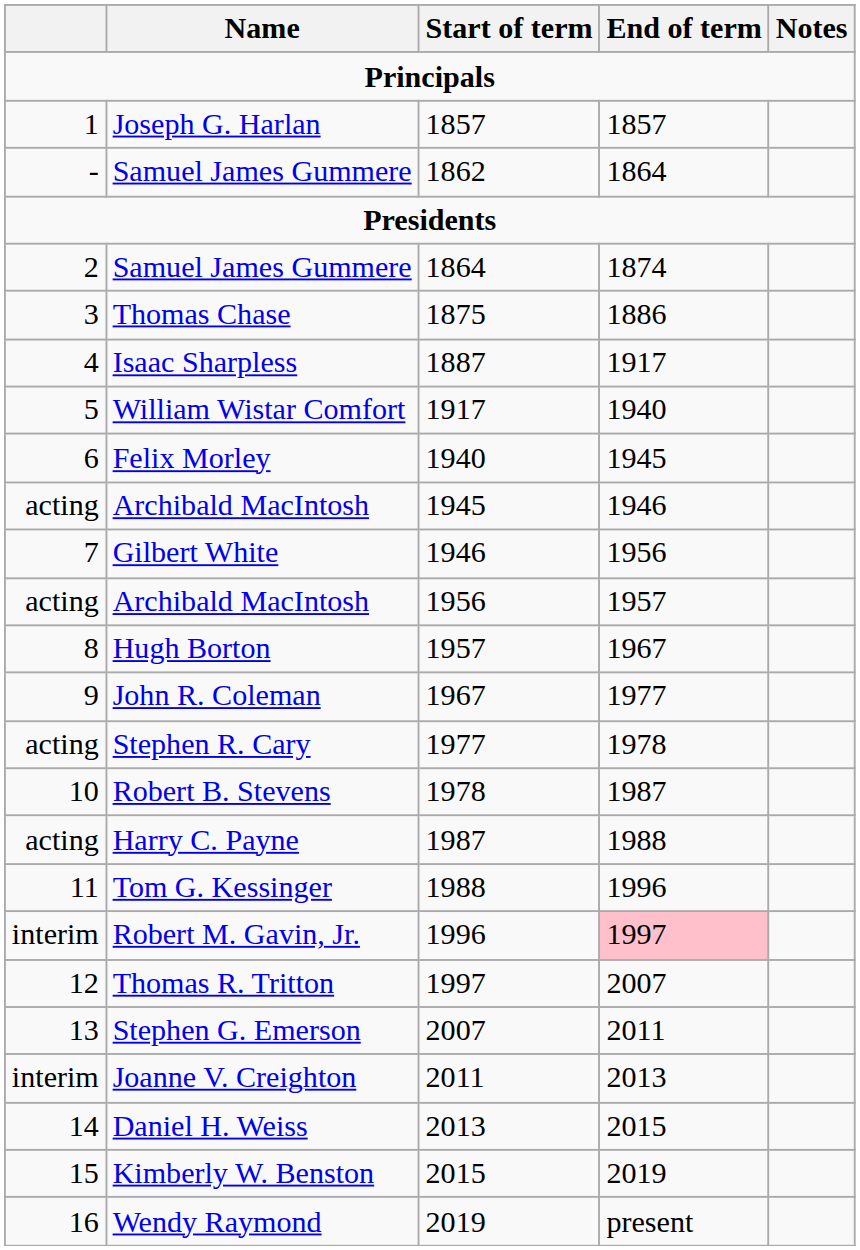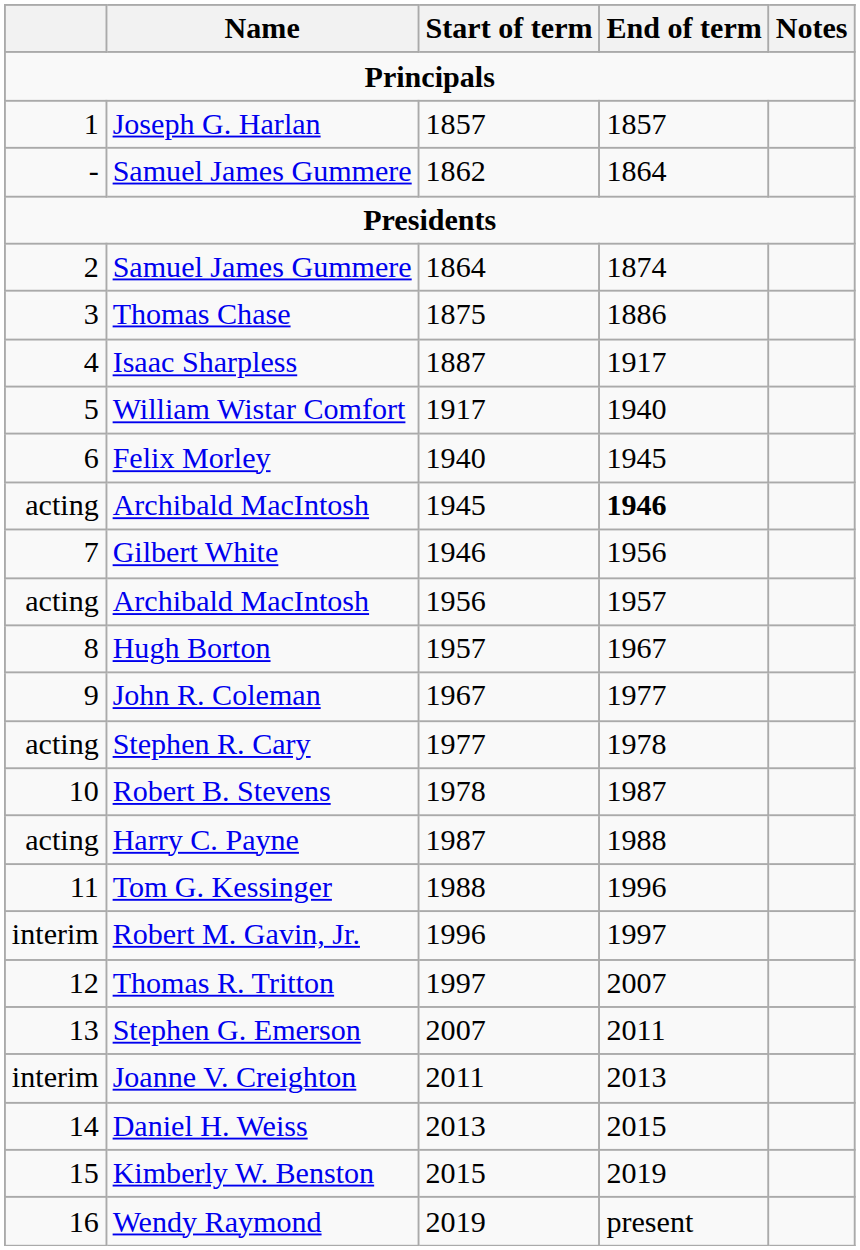Archibald MacIntosh / 1945 | End of term: normal -> bold
Robert M. Gavin, Jr. | End of term: pink background -> no background
